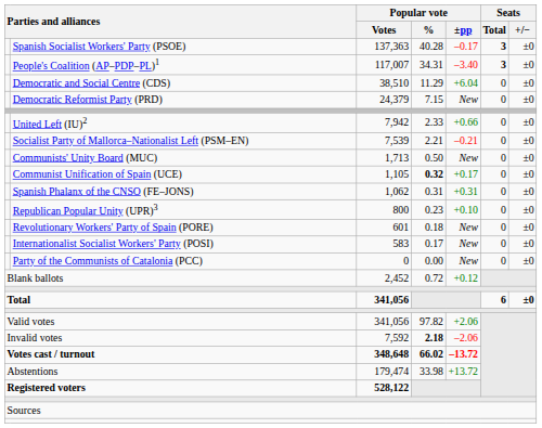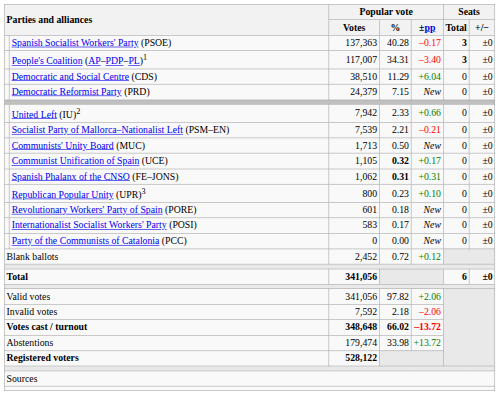Spanish Phalanx of the CNSO (FE–JONS) | Popular vote / %: normal -> bold
Invalid votes | Popular vote / %: bold -> normal
